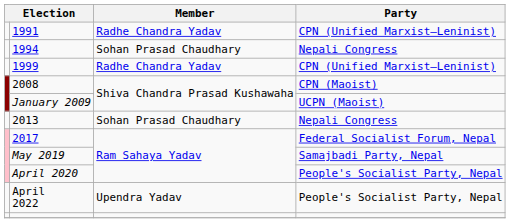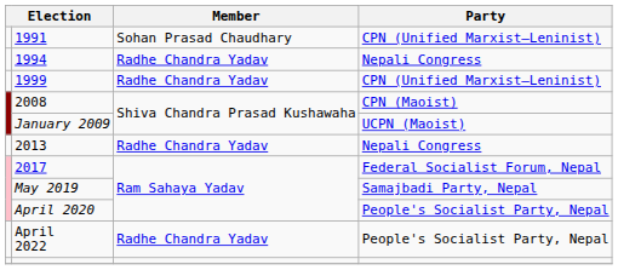1991 | Member: Radhe Chandra Yadav -> Sohan Prasad Chaudhary
1994 | Member: Sohan Prasad Chaudhary -> Radhe Chandra Yadav
2013 | Member: Sohan Prasad Chaudhary -> Radhe Chandra Yadav
April 2022 | Member: Upendra Yadav -> Radhe Chandra Yadav
